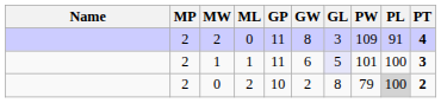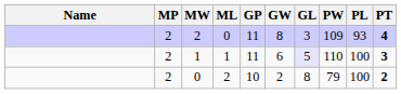row 2 | PL: 91 -> 93
row 3 | PW: 101 -> 110
row 4 | PL: lightgrey background -> no background
